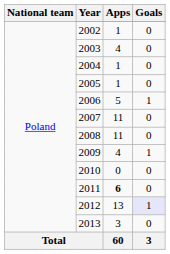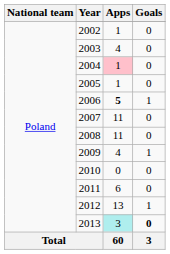2004 | Apps: no background -> pink background
2006 | Apps: normal -> bold
2011 | Apps: bold -> normal
2012 | Goals: lavender background -> no background
2013 | Apps: no background -> paleturquoise background
2013 | Goals: normal -> bold
